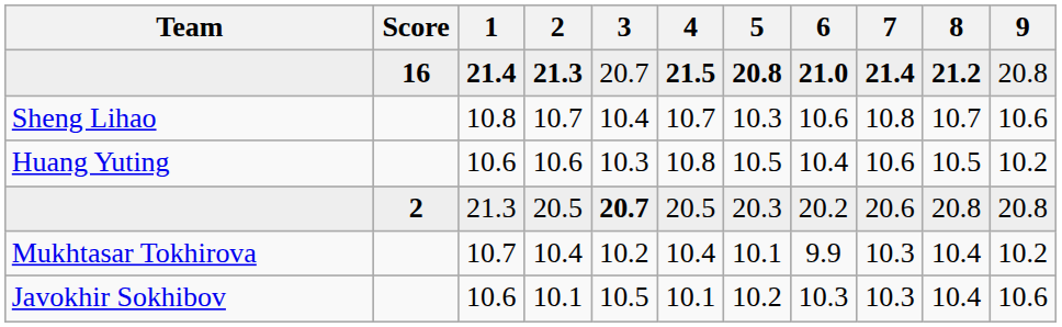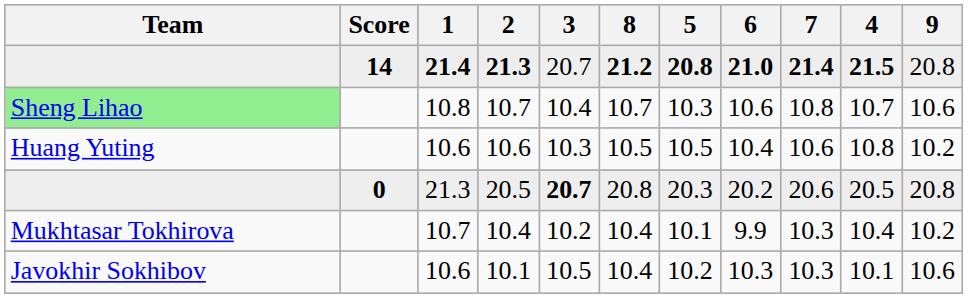columns swapped: 4 <-> 8
row 2 | Score: 16 -> 14
row 3 | Team: no background -> lightgreen background
row 5 | Score: 2 -> 0
